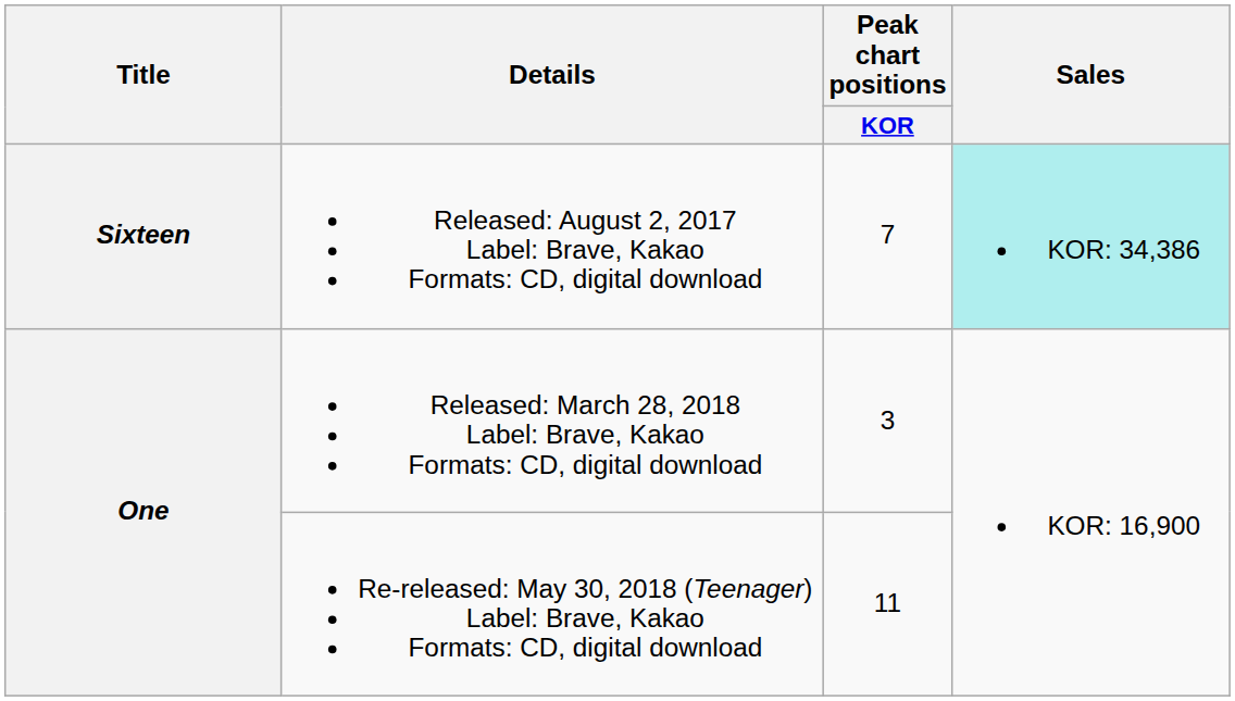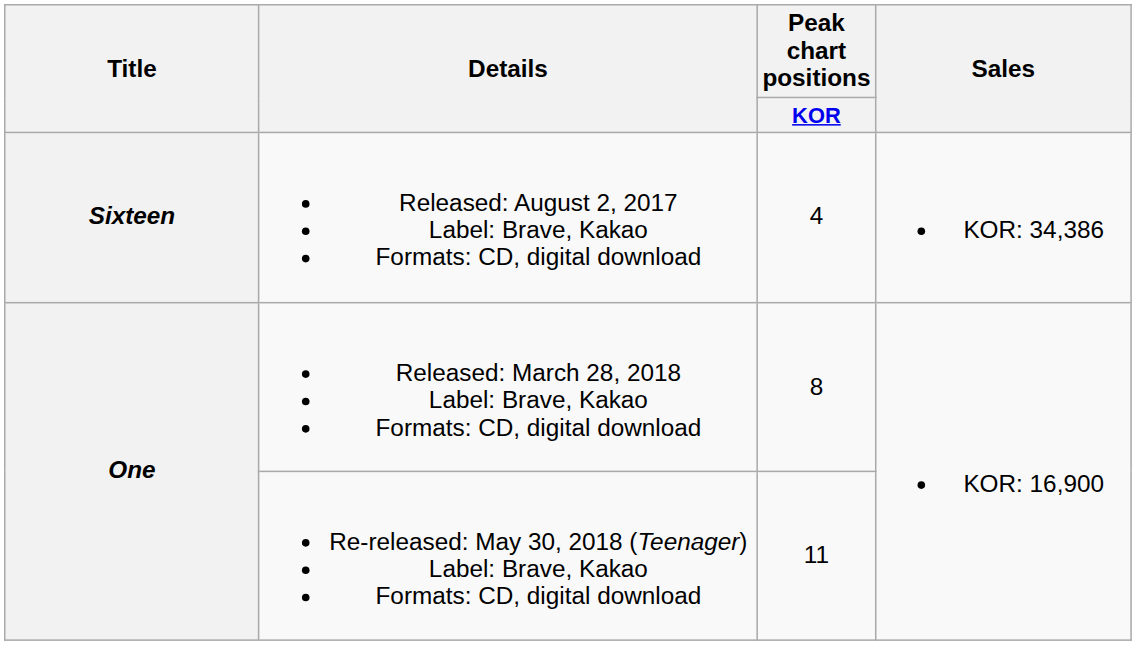row 3 | Peak chart positions / KOR: 7 -> 4
row 3 | Sales: paleturquoise background -> no background
row 4 | Peak chart positions / KOR: 3 -> 8
